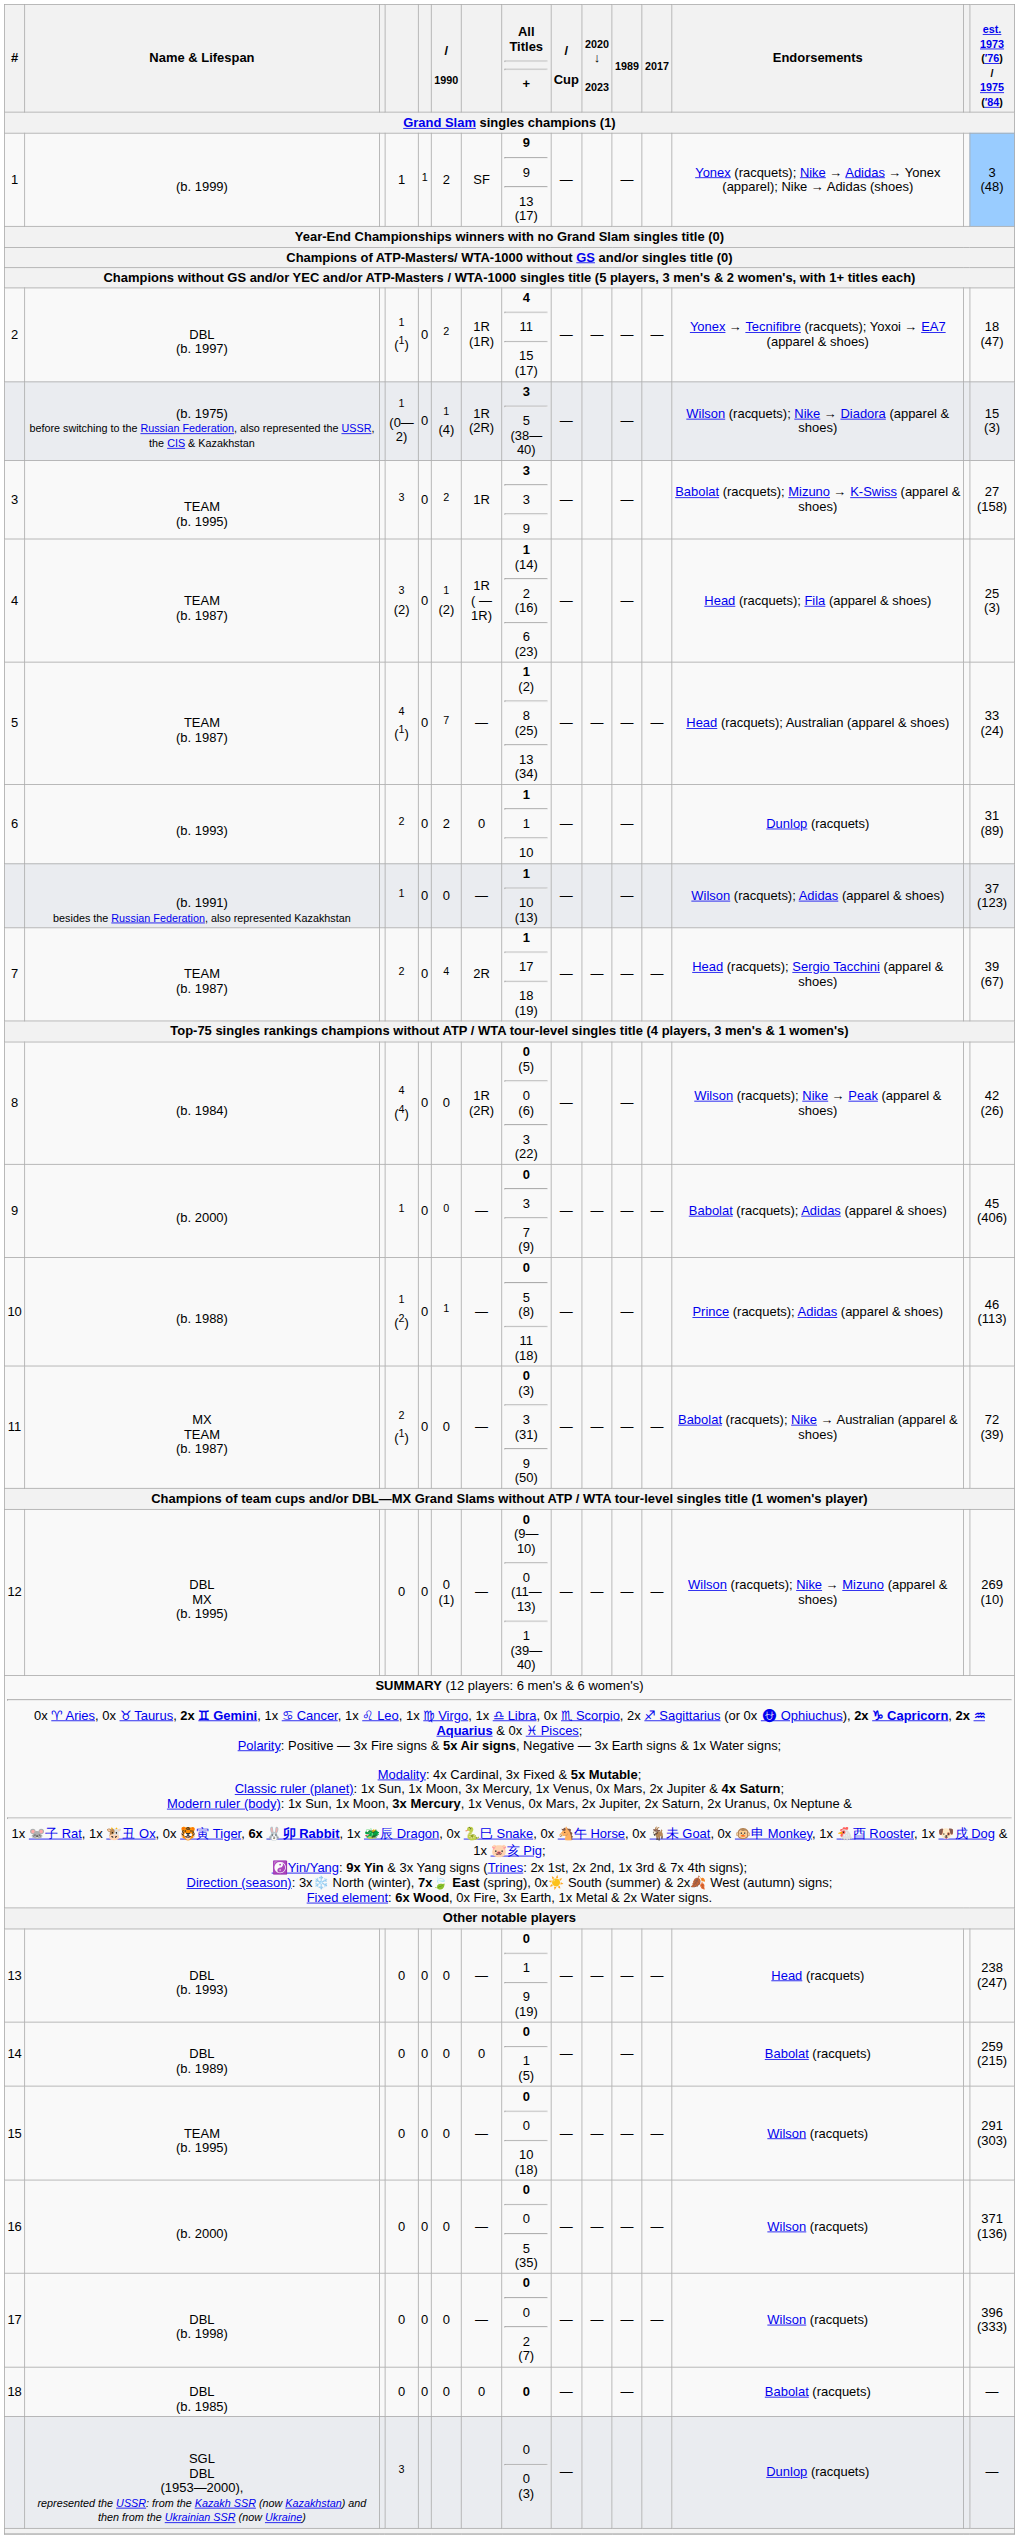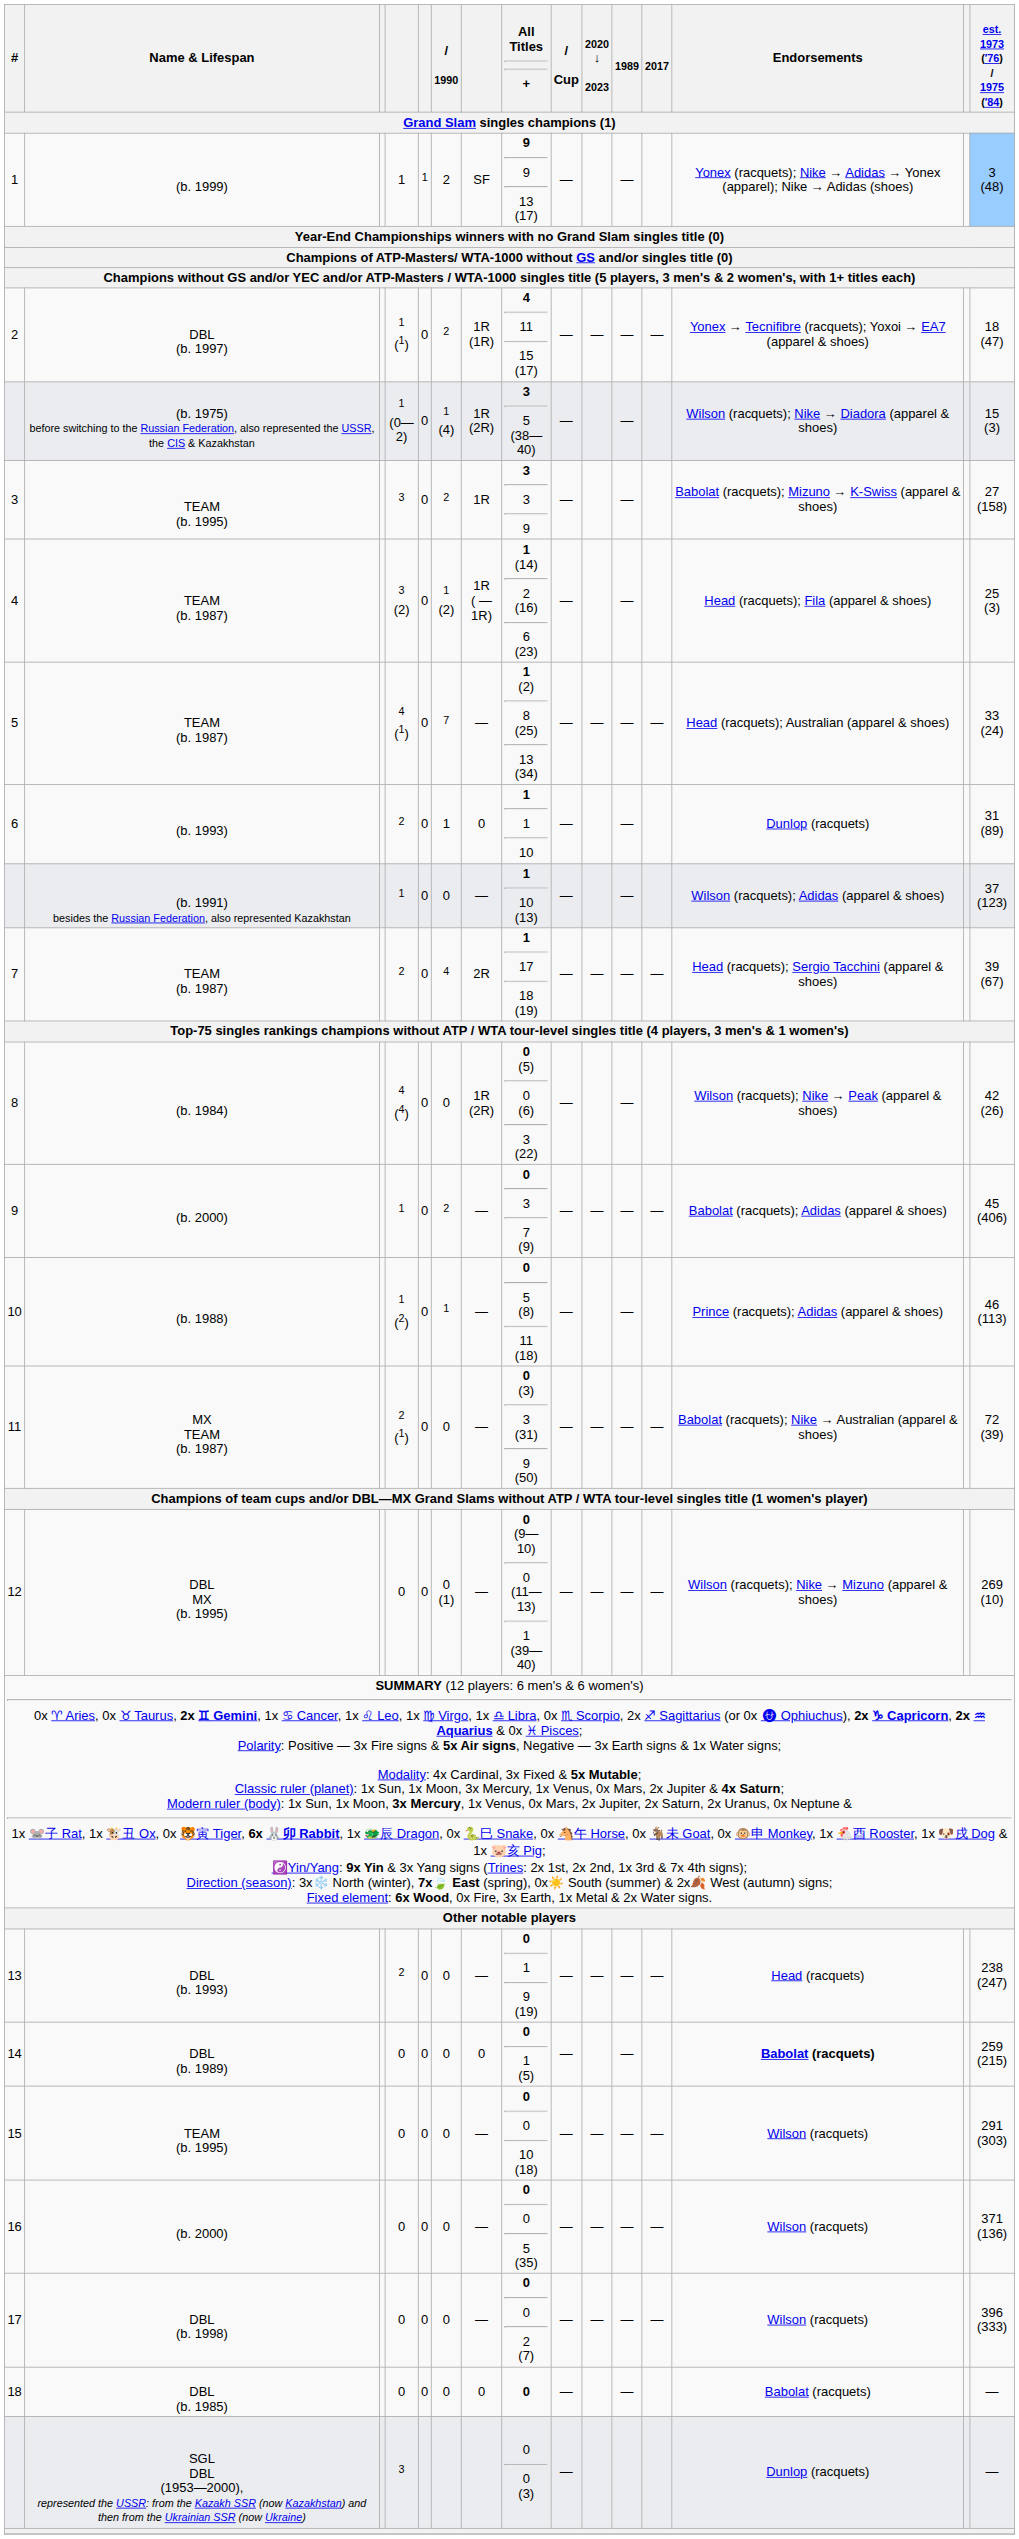6 | 1990: 2 -> 1
9 | 1990: 0 -> 2
13 | column 4: 0 -> 2
14 | Endorsements: normal -> bold
